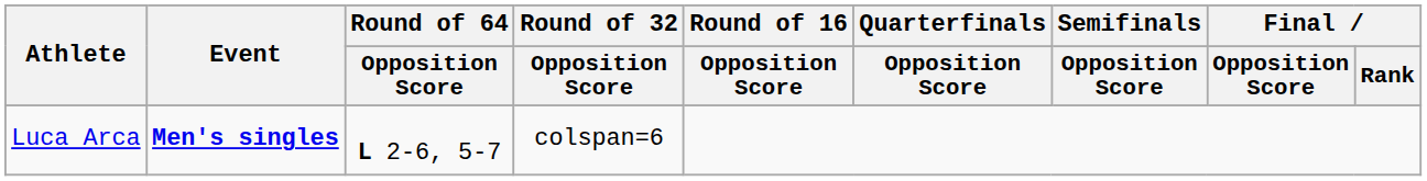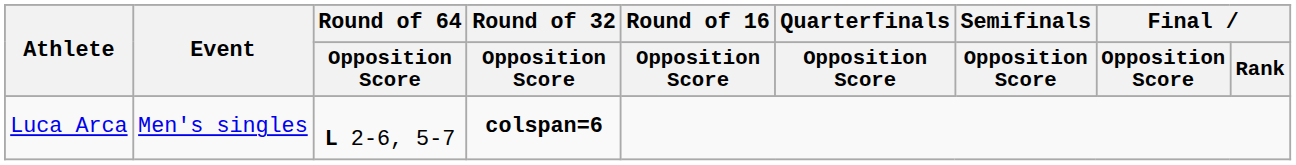Luca Arca | Event: bold -> normal
Luca Arca | Round of 32 / Opposition Score: normal -> bold
